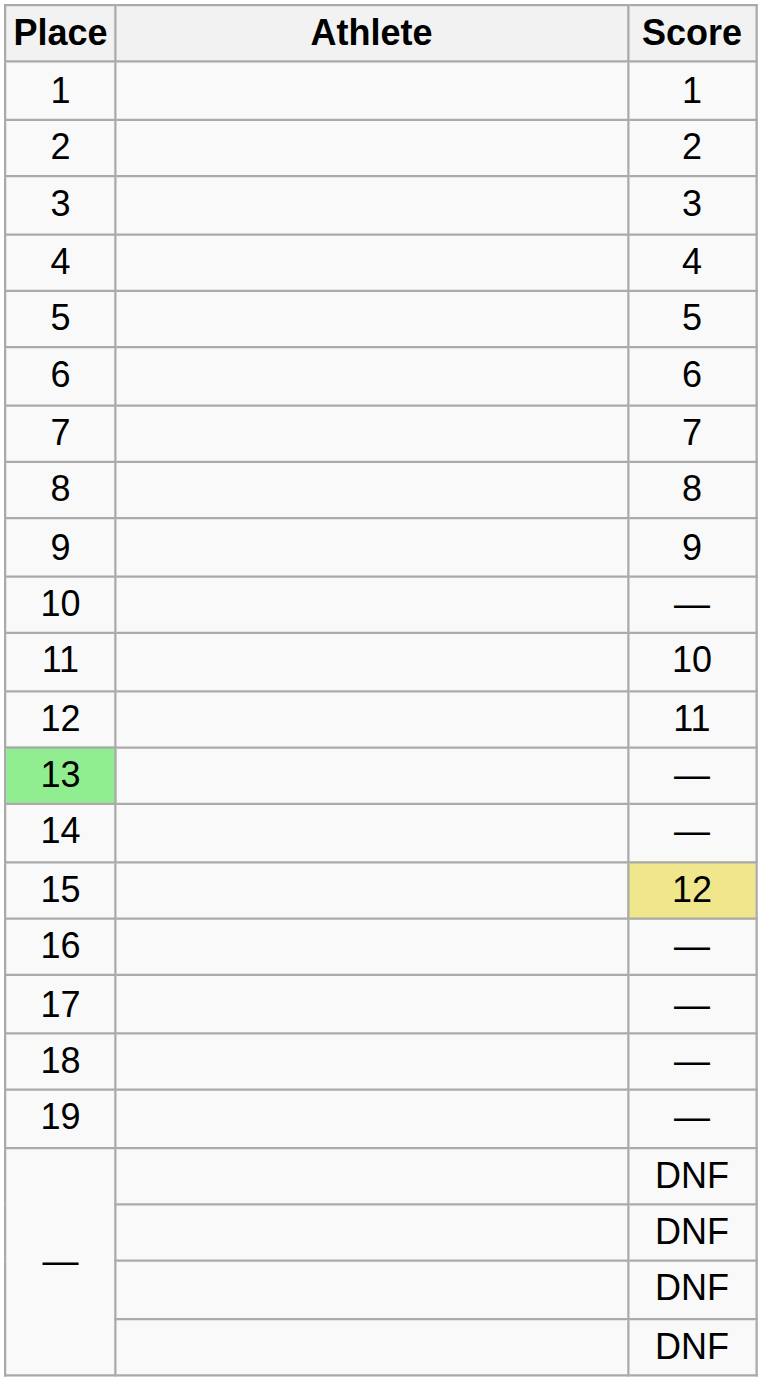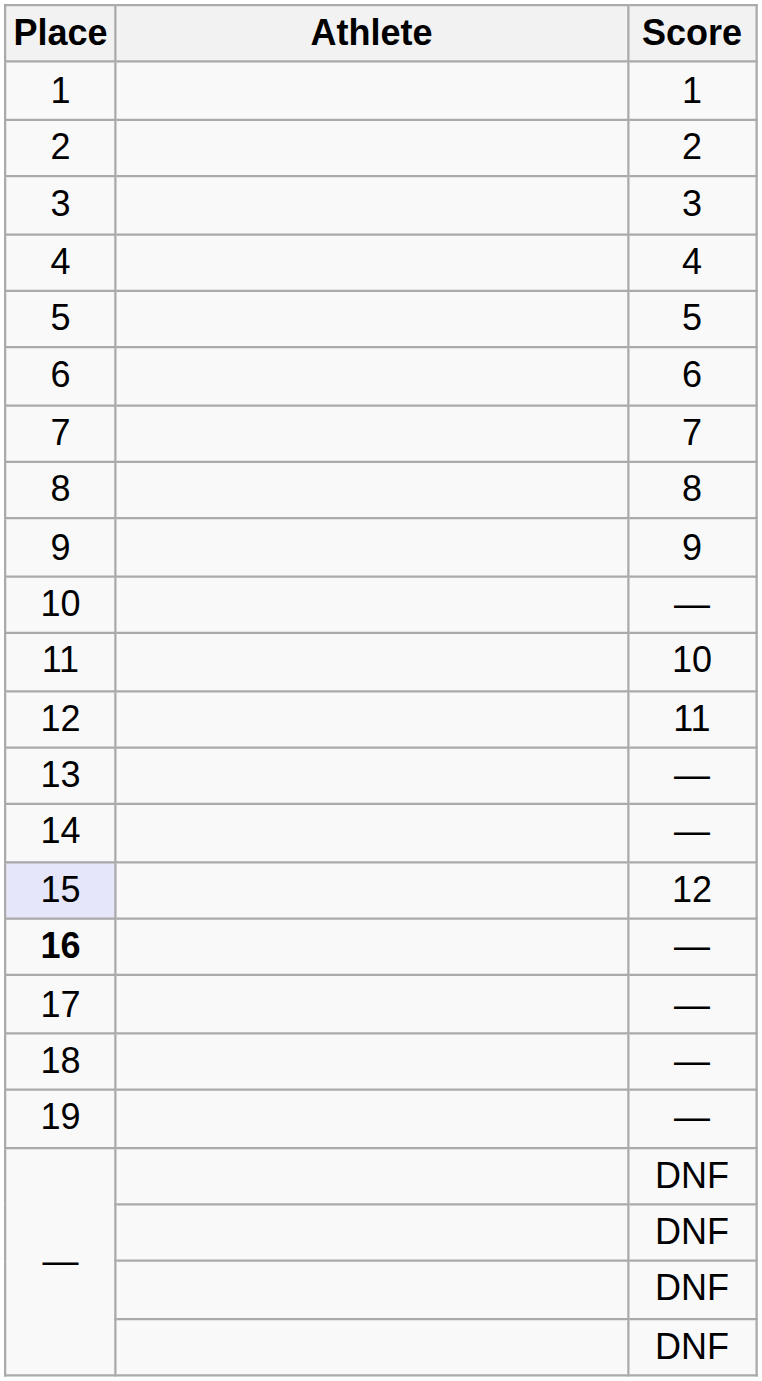13 | Place: lightgreen background -> no background
15 | Place: no background -> lavender background
15 | Score: khaki background -> no background
16 | Place: normal -> bold
